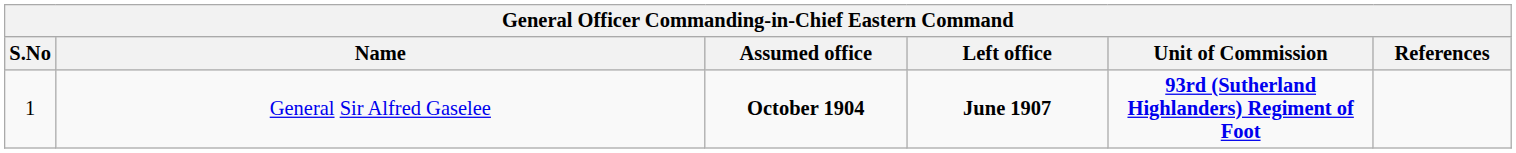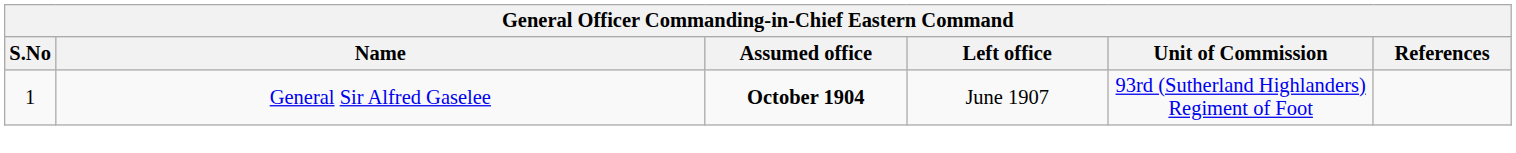General Sir Alfred Gaselee | Left office: bold -> normal
General Sir Alfred Gaselee | Unit of Commission: bold -> normal
